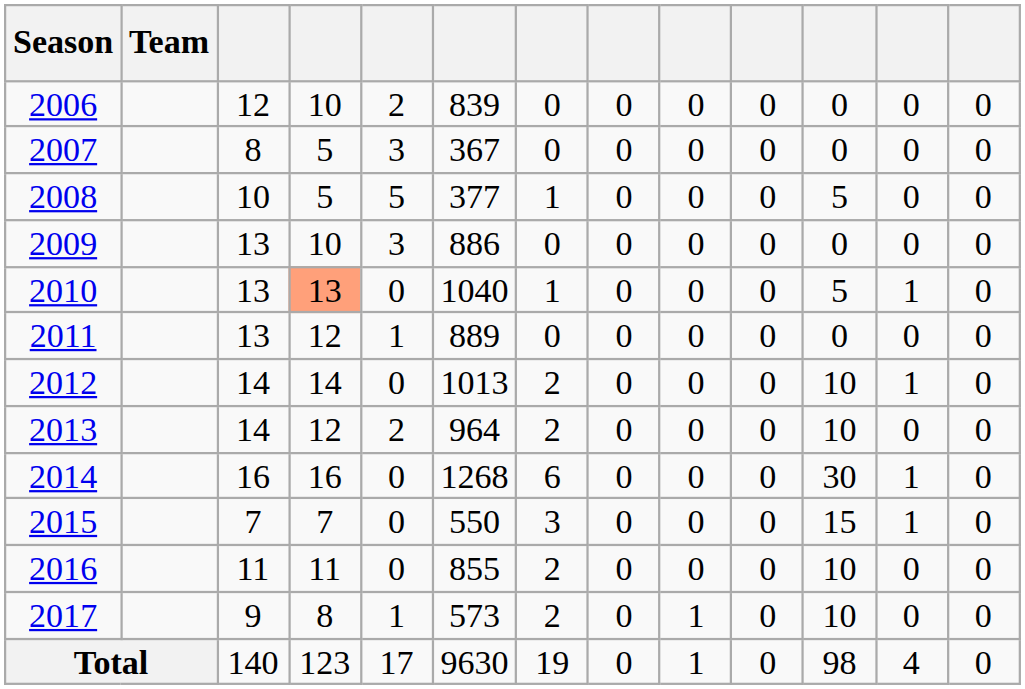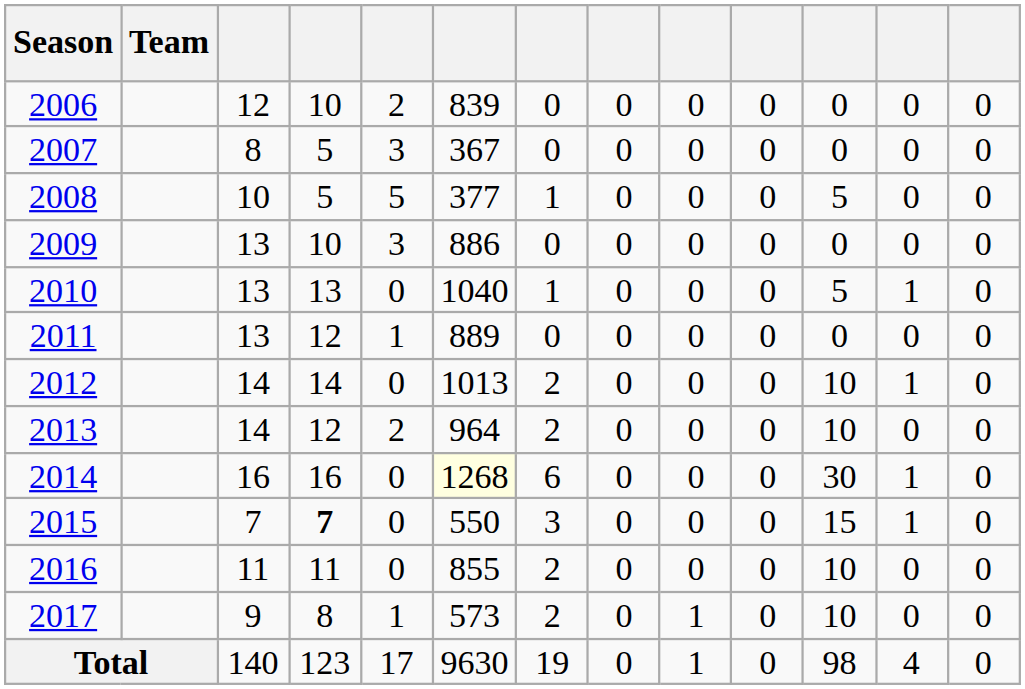2010 | column 4: lightsalmon background -> no background
2014 | column 6: no background -> lightyellow background
2015 | column 4: normal -> bold
